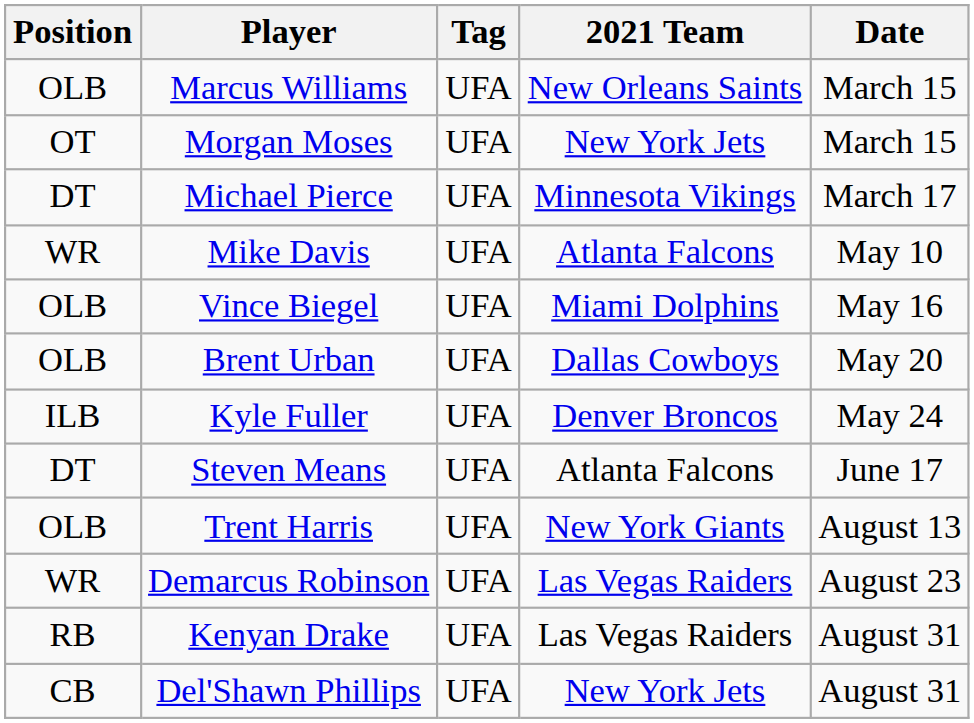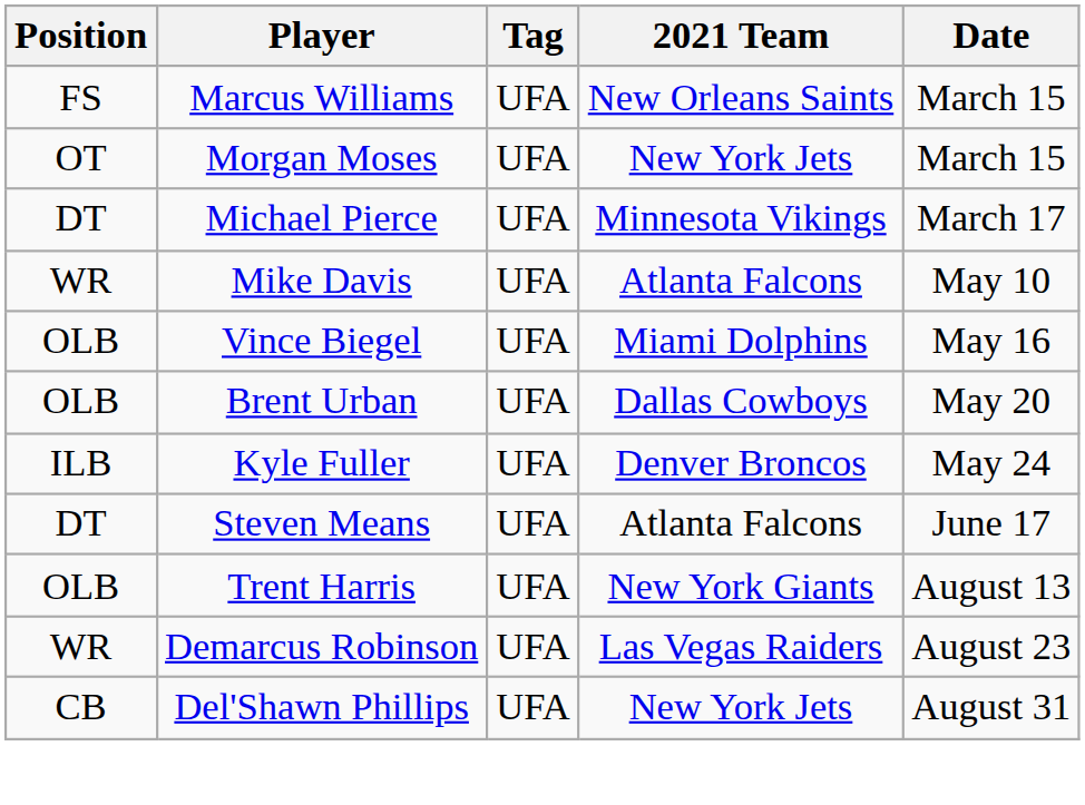Marcus Williams | Position: OLB -> FS
- row: RB | Kenyan Drake | UFA | Las Vegas Raiders | August 31
